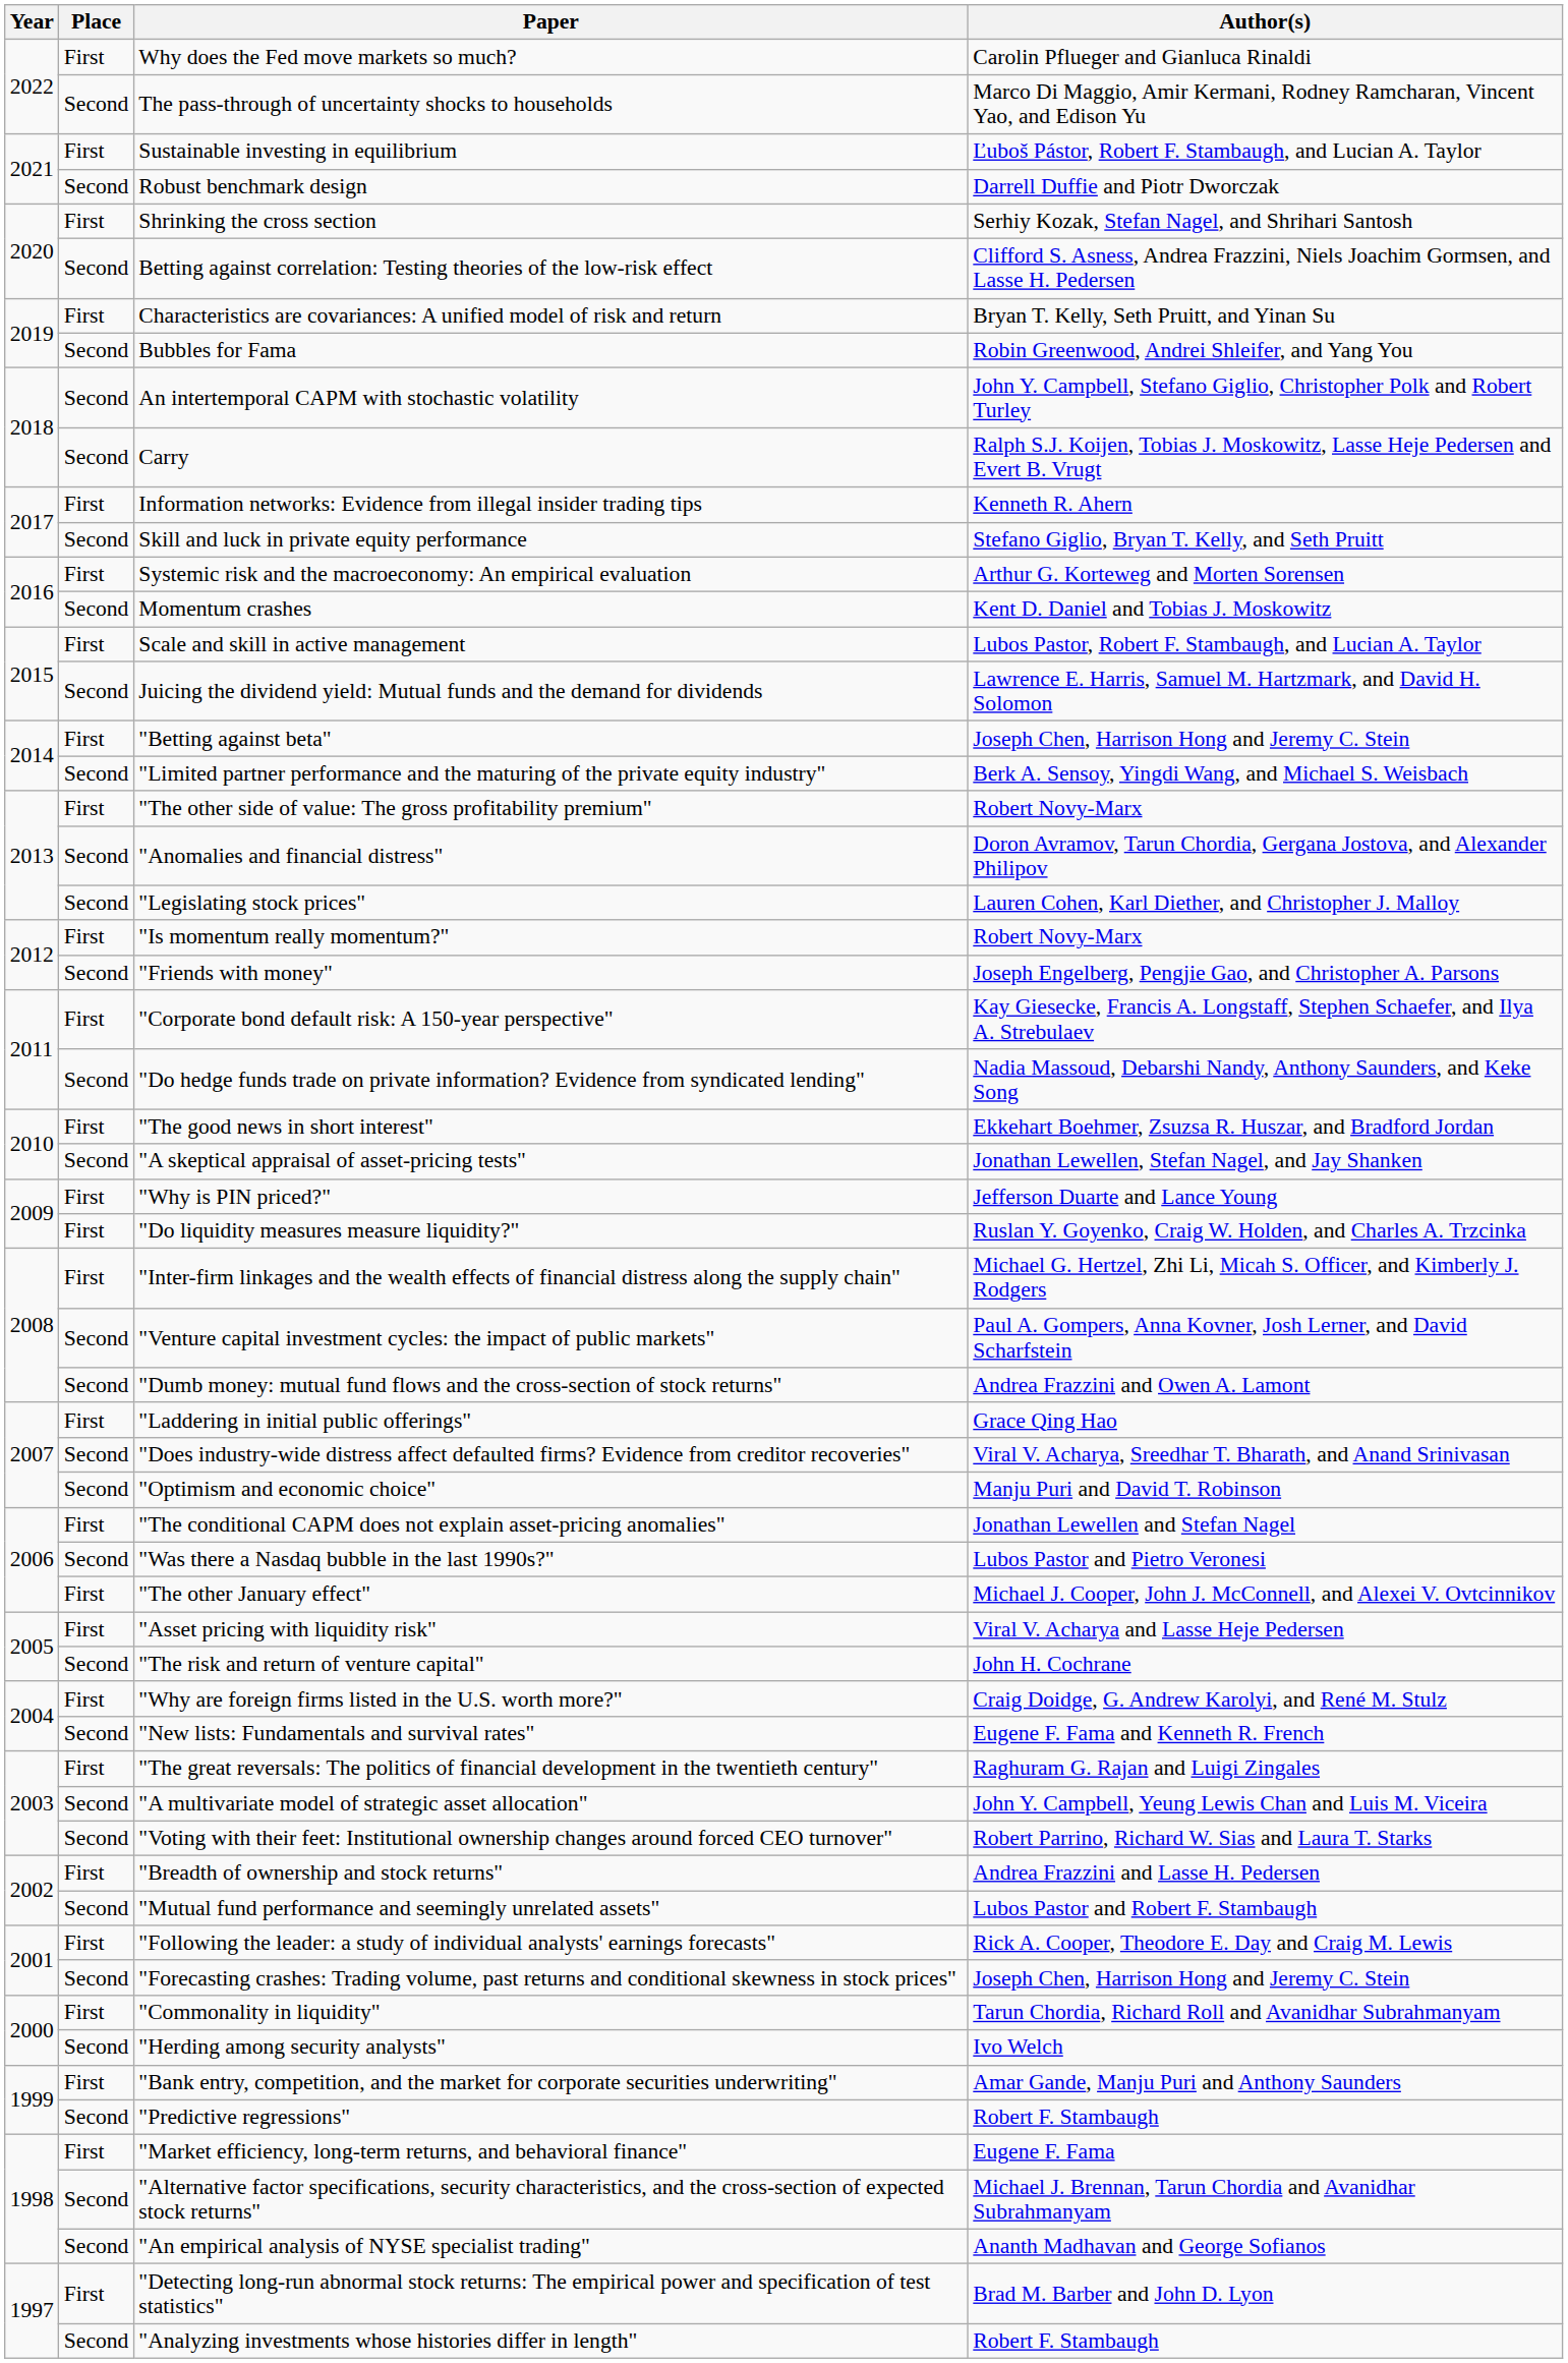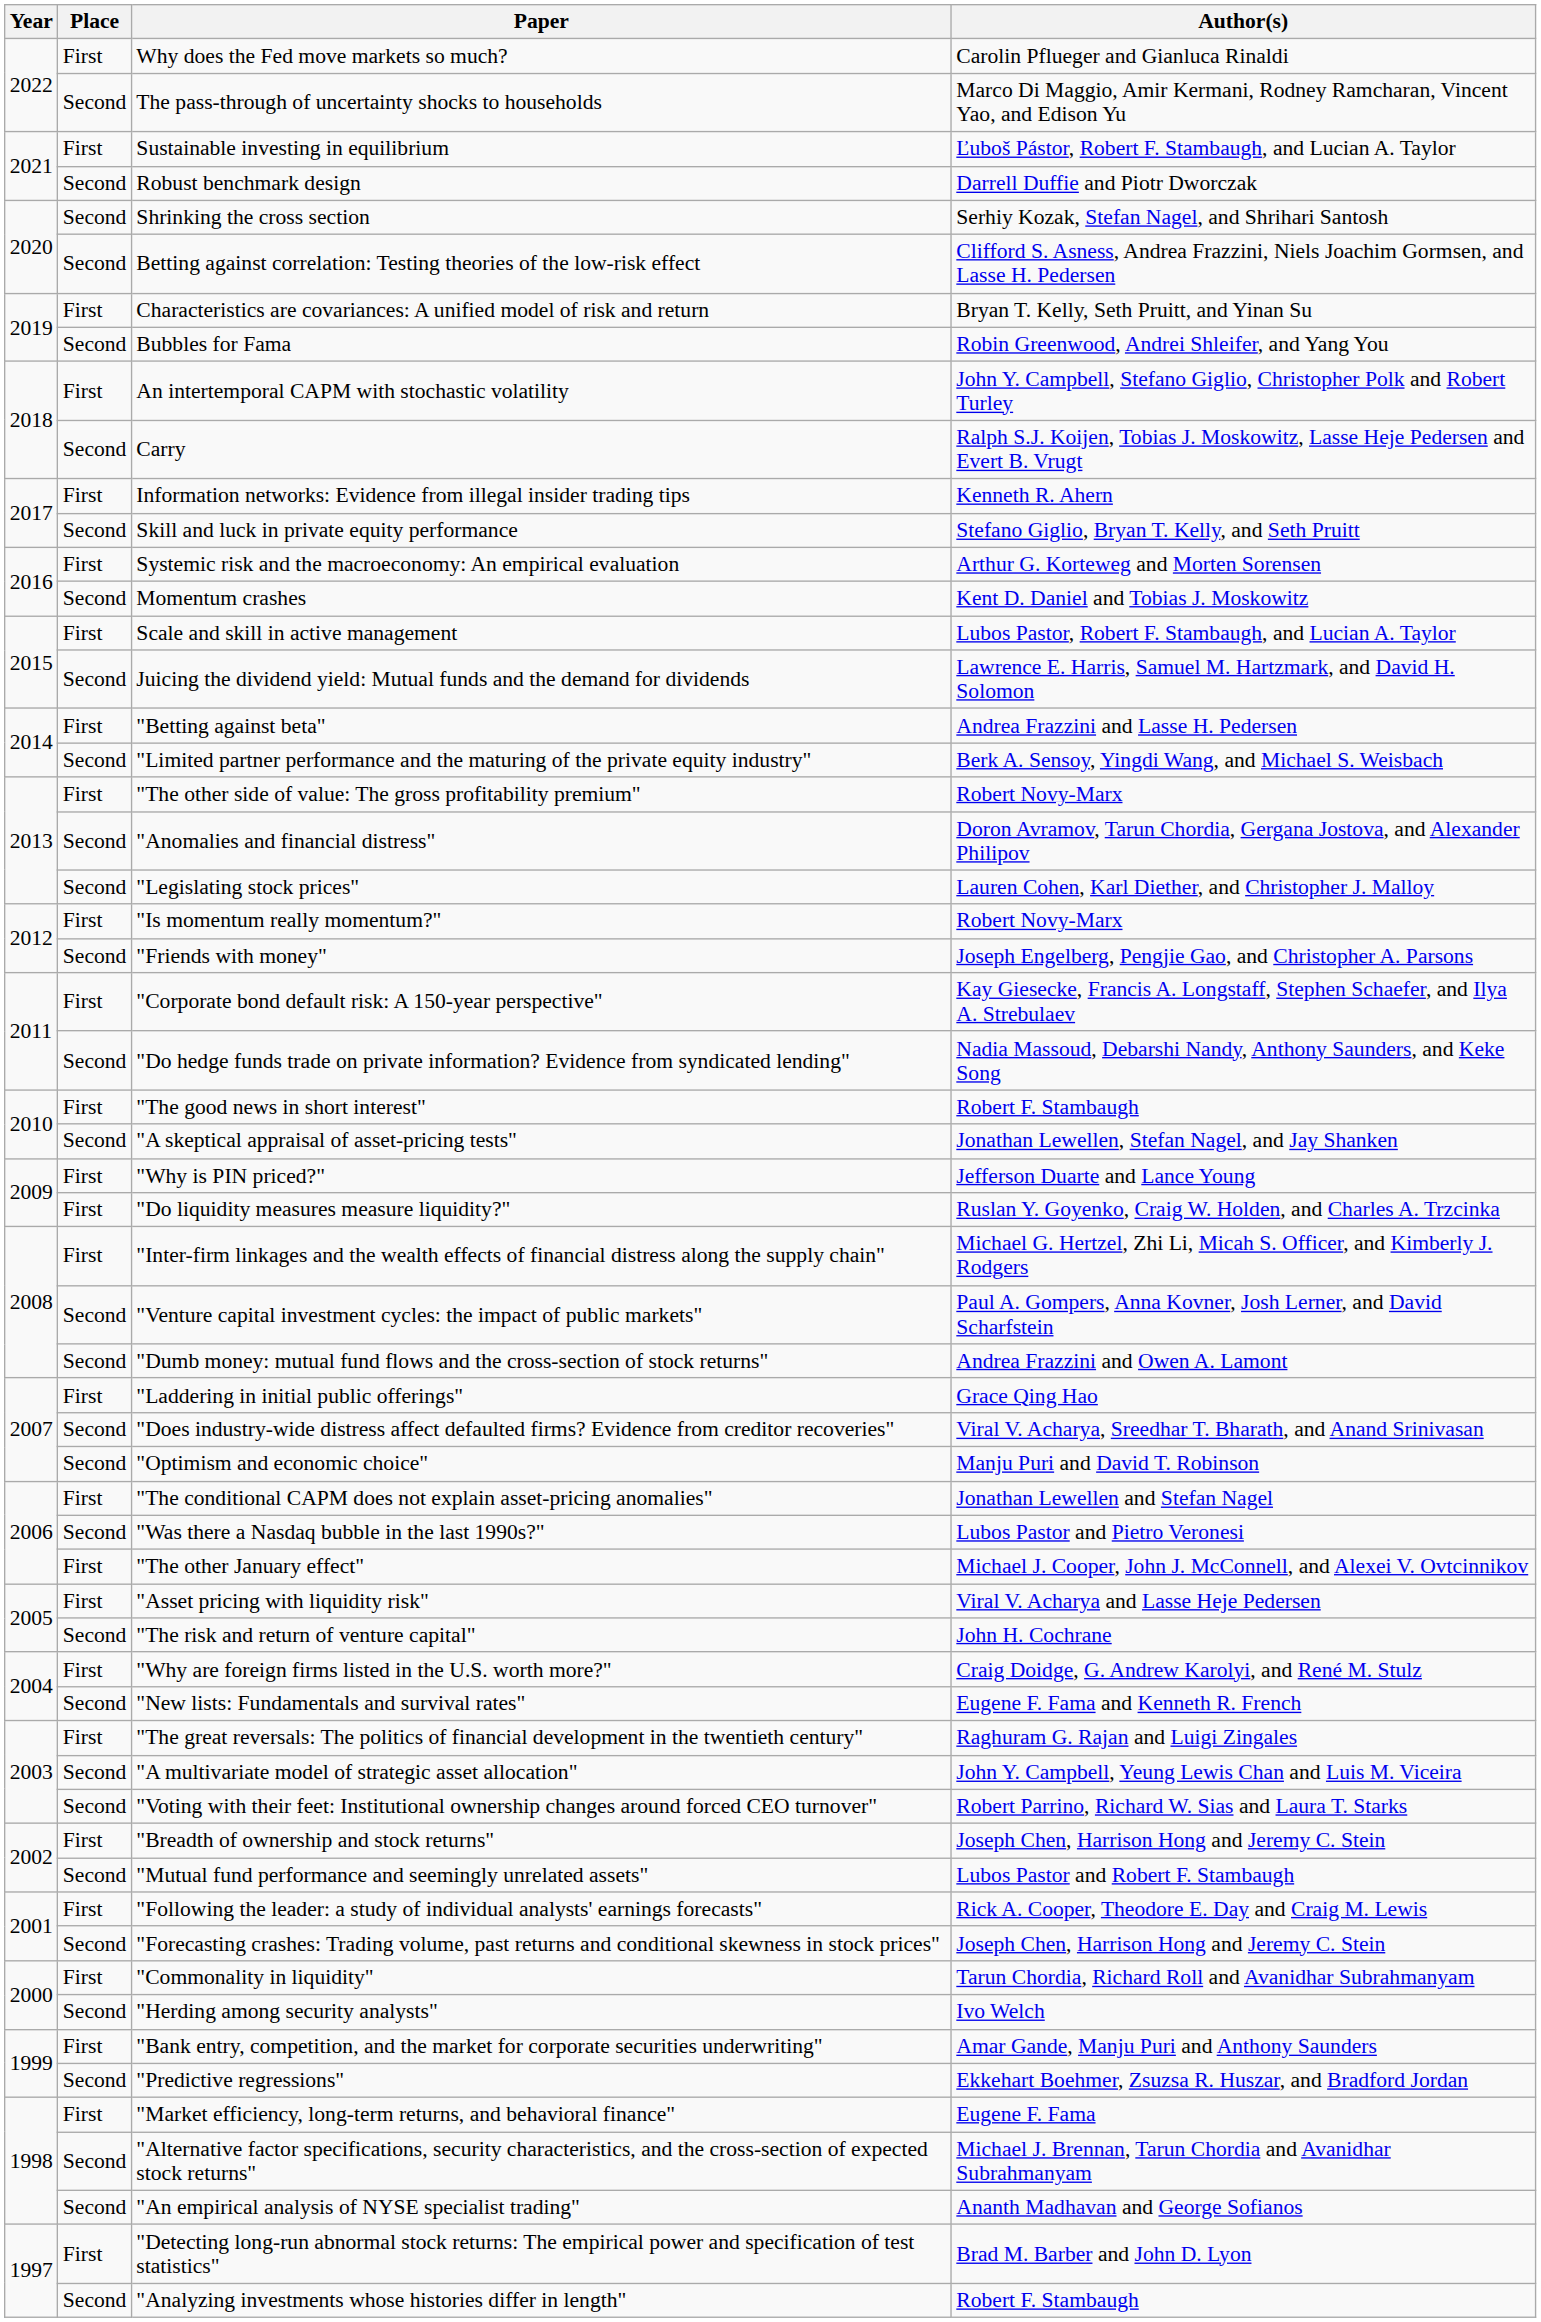Shrinking the cross section | Place: First -> Second
An intertemporal CAPM with stochastic volatility | Place: Second -> First
"Betting against beta" | Author(s): Joseph Chen, Harrison Hong and Jeremy C. Stein -> Andrea Frazzini and Lasse H. Pedersen
"The good news in short interest" | Author(s): Ekkehart Boehmer, Zsuzsa R. Huszar, and Bradford Jordan -> Robert F. Stambaugh
"Breadth of ownership and stock returns" | Author(s): Andrea Frazzini and Lasse H. Pedersen -> Joseph Chen, Harrison Hong and Jeremy C. Stein
"Predictive regressions" | Author(s): Robert F. Stambaugh -> Ekkehart Boehmer, Zsuzsa R. Huszar, and Bradford Jordan
